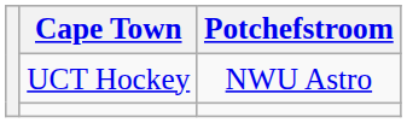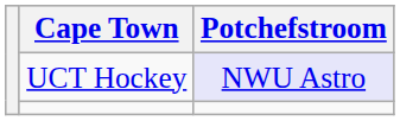UCT Hockey | Potchefstroom: no background -> lavender background
